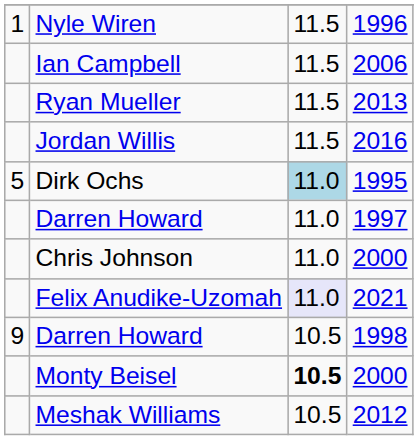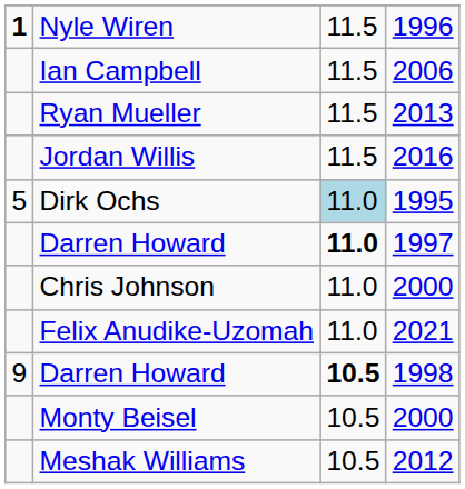Nyle Wiren | column 1: normal -> bold
Darren Howard / 1997 | column 3: normal -> bold
Felix Anudike-Uzomah | column 3: lavender background -> no background
Darren Howard / 1998 | column 3: normal -> bold
Monty Beisel | column 3: bold -> normal
